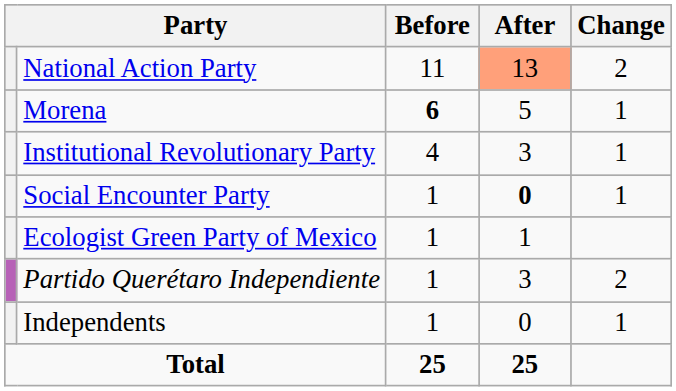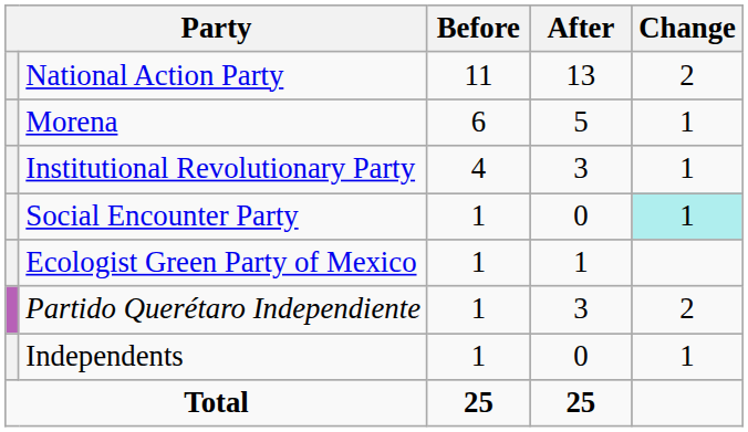National Action Party | After: lightsalmon background -> no background
Morena | Before: bold -> normal
Social Encounter Party | After: bold -> normal
Social Encounter Party | Change: no background -> paleturquoise background
